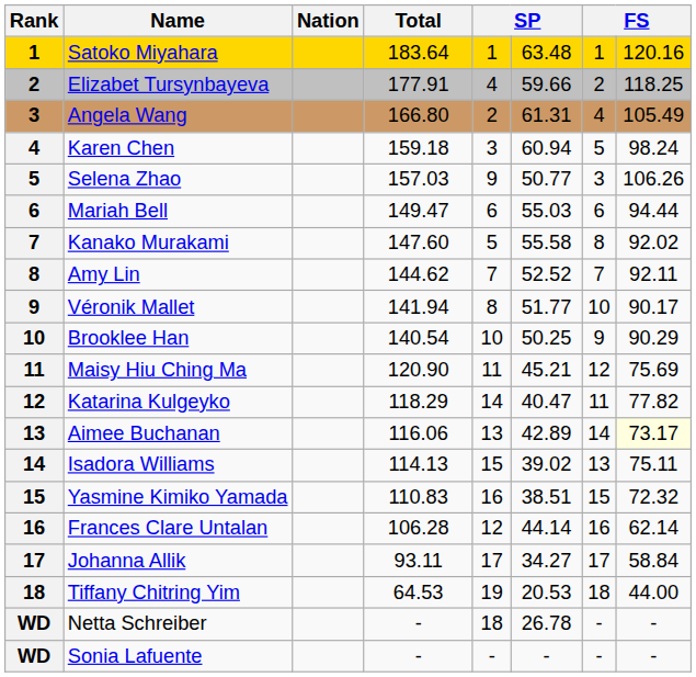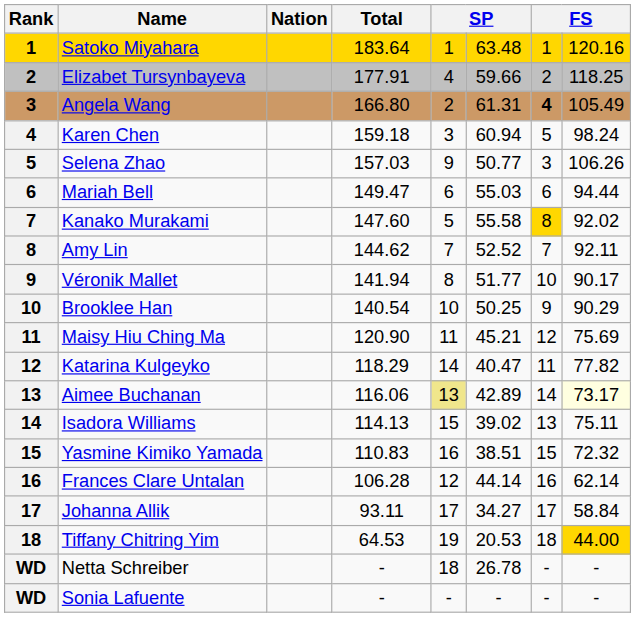Angela Wang | column 7: normal -> bold
Kanako Murakami | column 7: no background -> gold background
Aimee Buchanan | column 5: no background -> khaki background
Tiffany Chitring Yim | column 8: no background -> gold background
